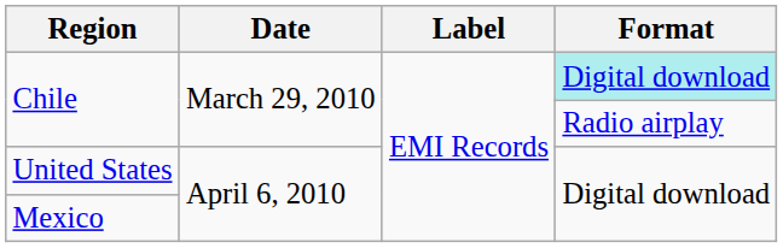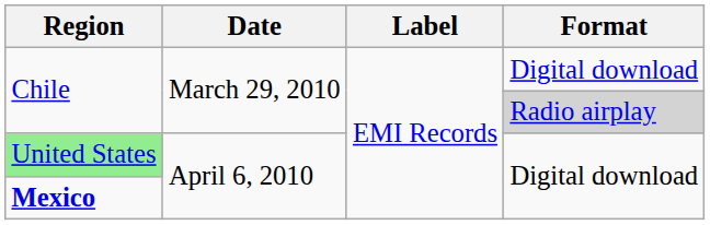Chile / Digital download | Format: paleturquoise background -> no background
Chile / Radio airplay | Format: no background -> lightgrey background
United States | Region: no background -> lightgreen background
Mexico | Region: normal -> bold
